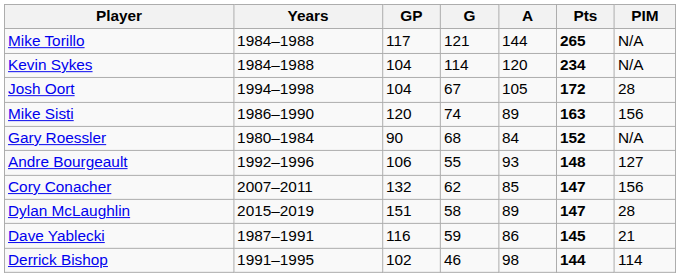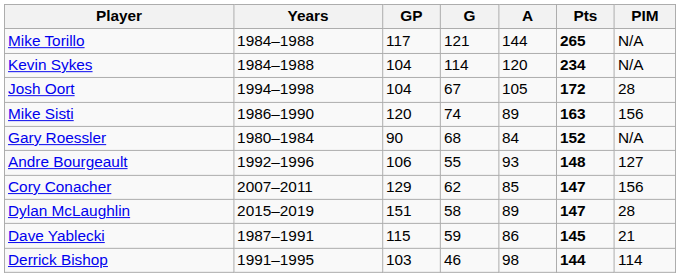Cory Conacher | GP: 132 -> 129
Dave Yablecki | GP: 116 -> 115
Derrick Bishop | GP: 102 -> 103
